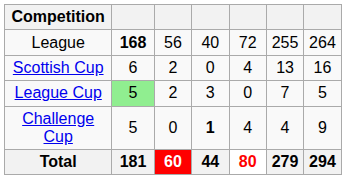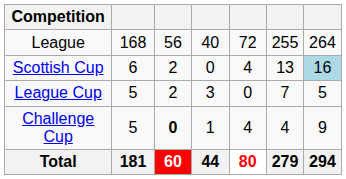League | column 2: bold -> normal
Scottish Cup | column 7: no background -> lightblue background
League Cup | column 2: lightgreen background -> no background
Challenge Cup | column 3: normal -> bold
Challenge Cup | column 4: bold -> normal
